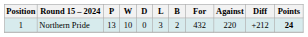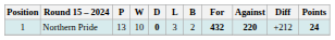Northern Pride | D: normal -> bold
Northern Pride | For: normal -> bold
Northern Pride | Against: normal -> bold
